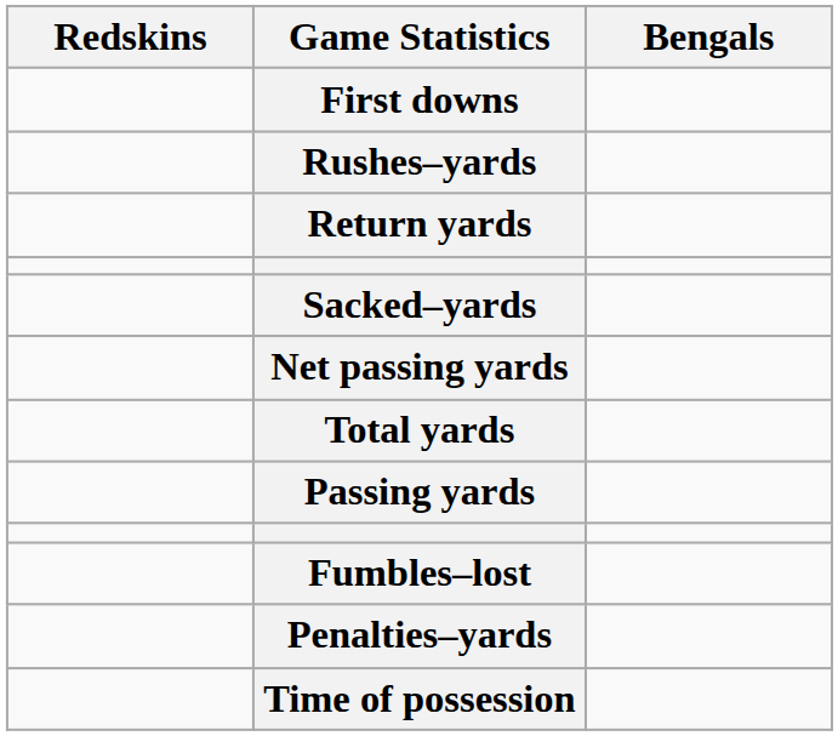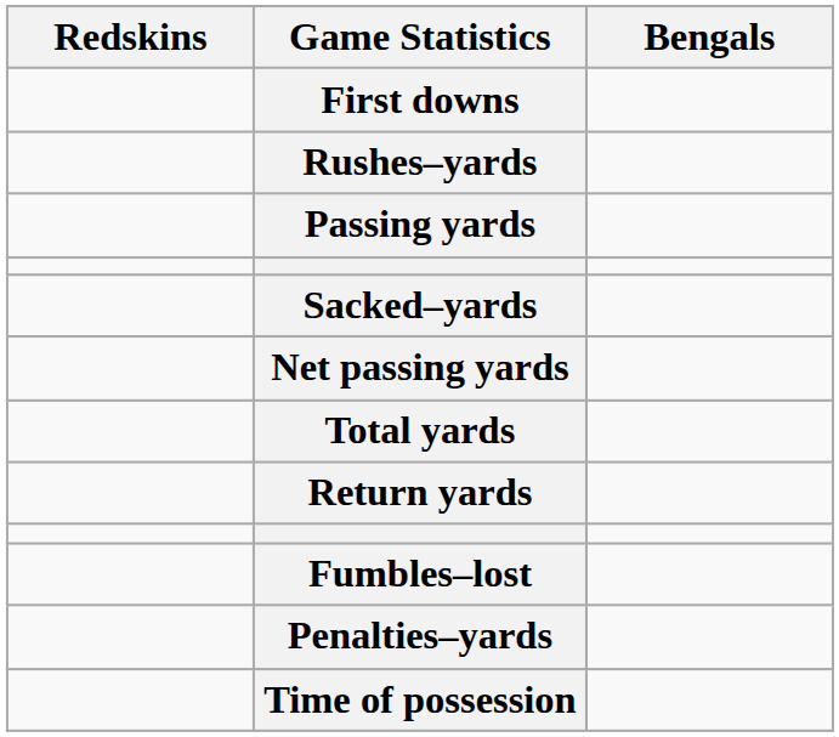rows swapped: Passing yards <-> Return yards
